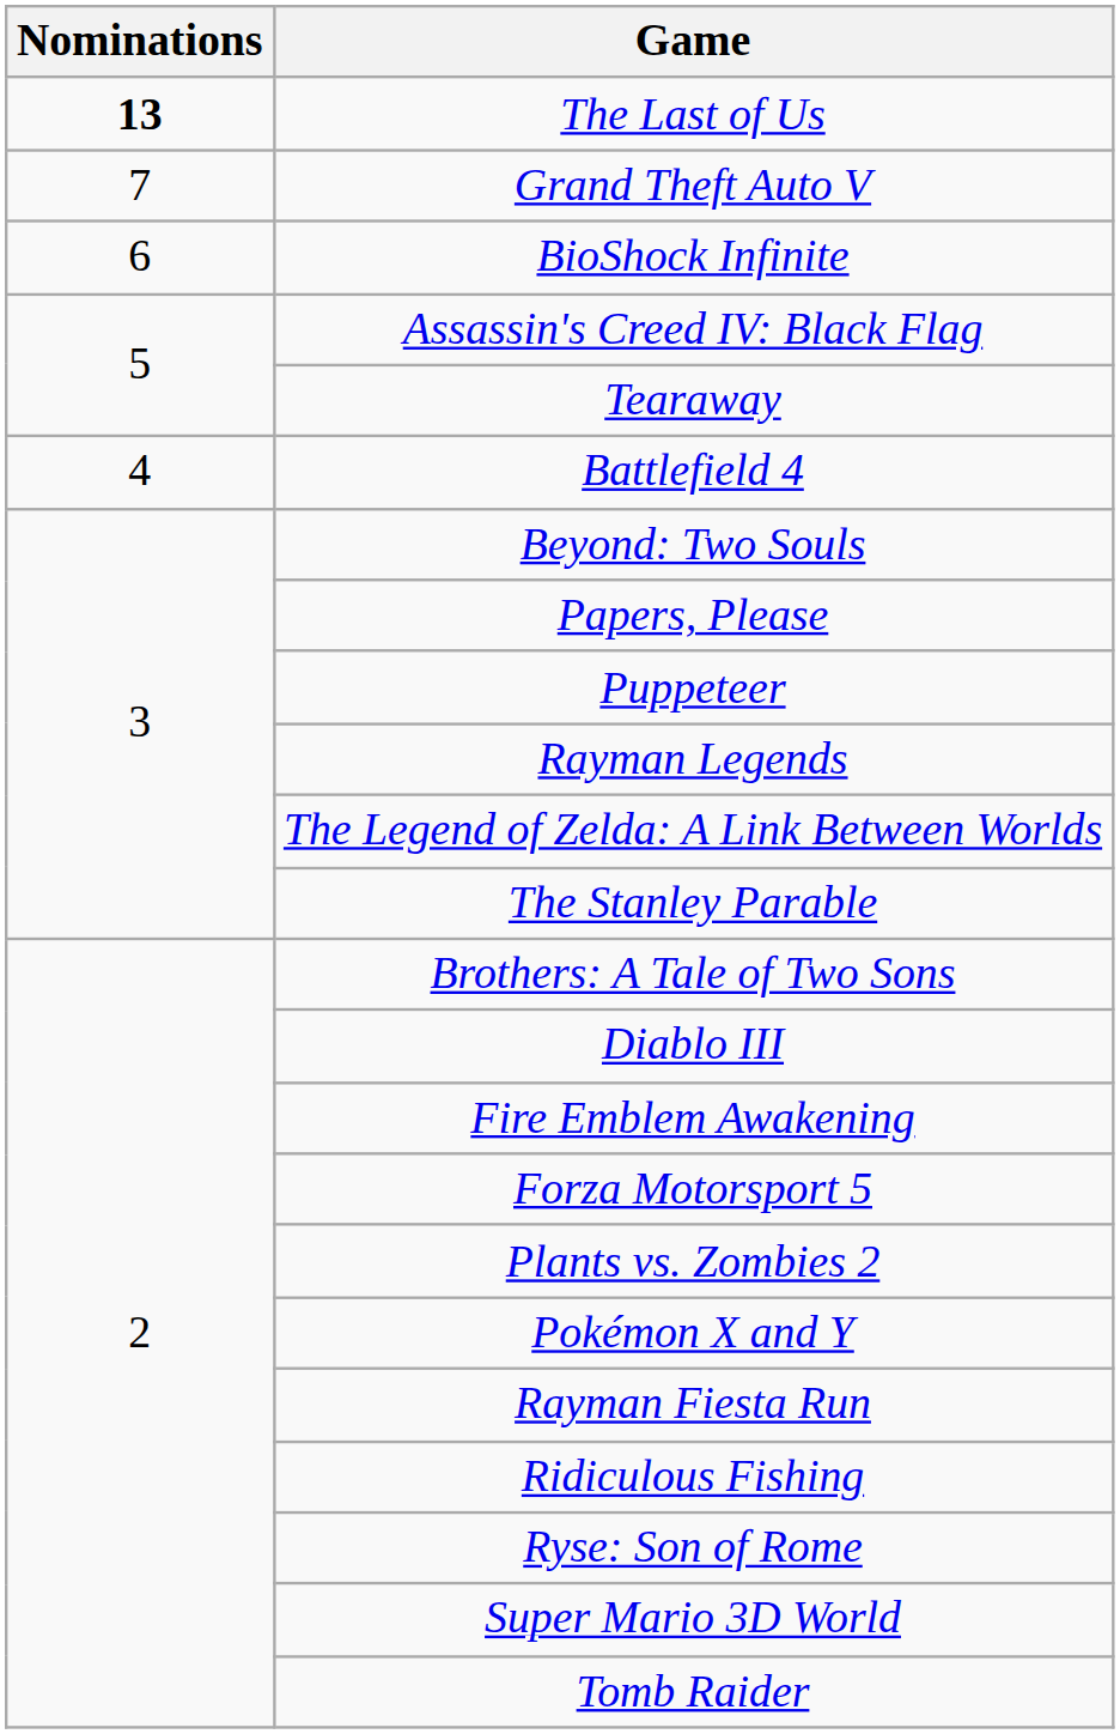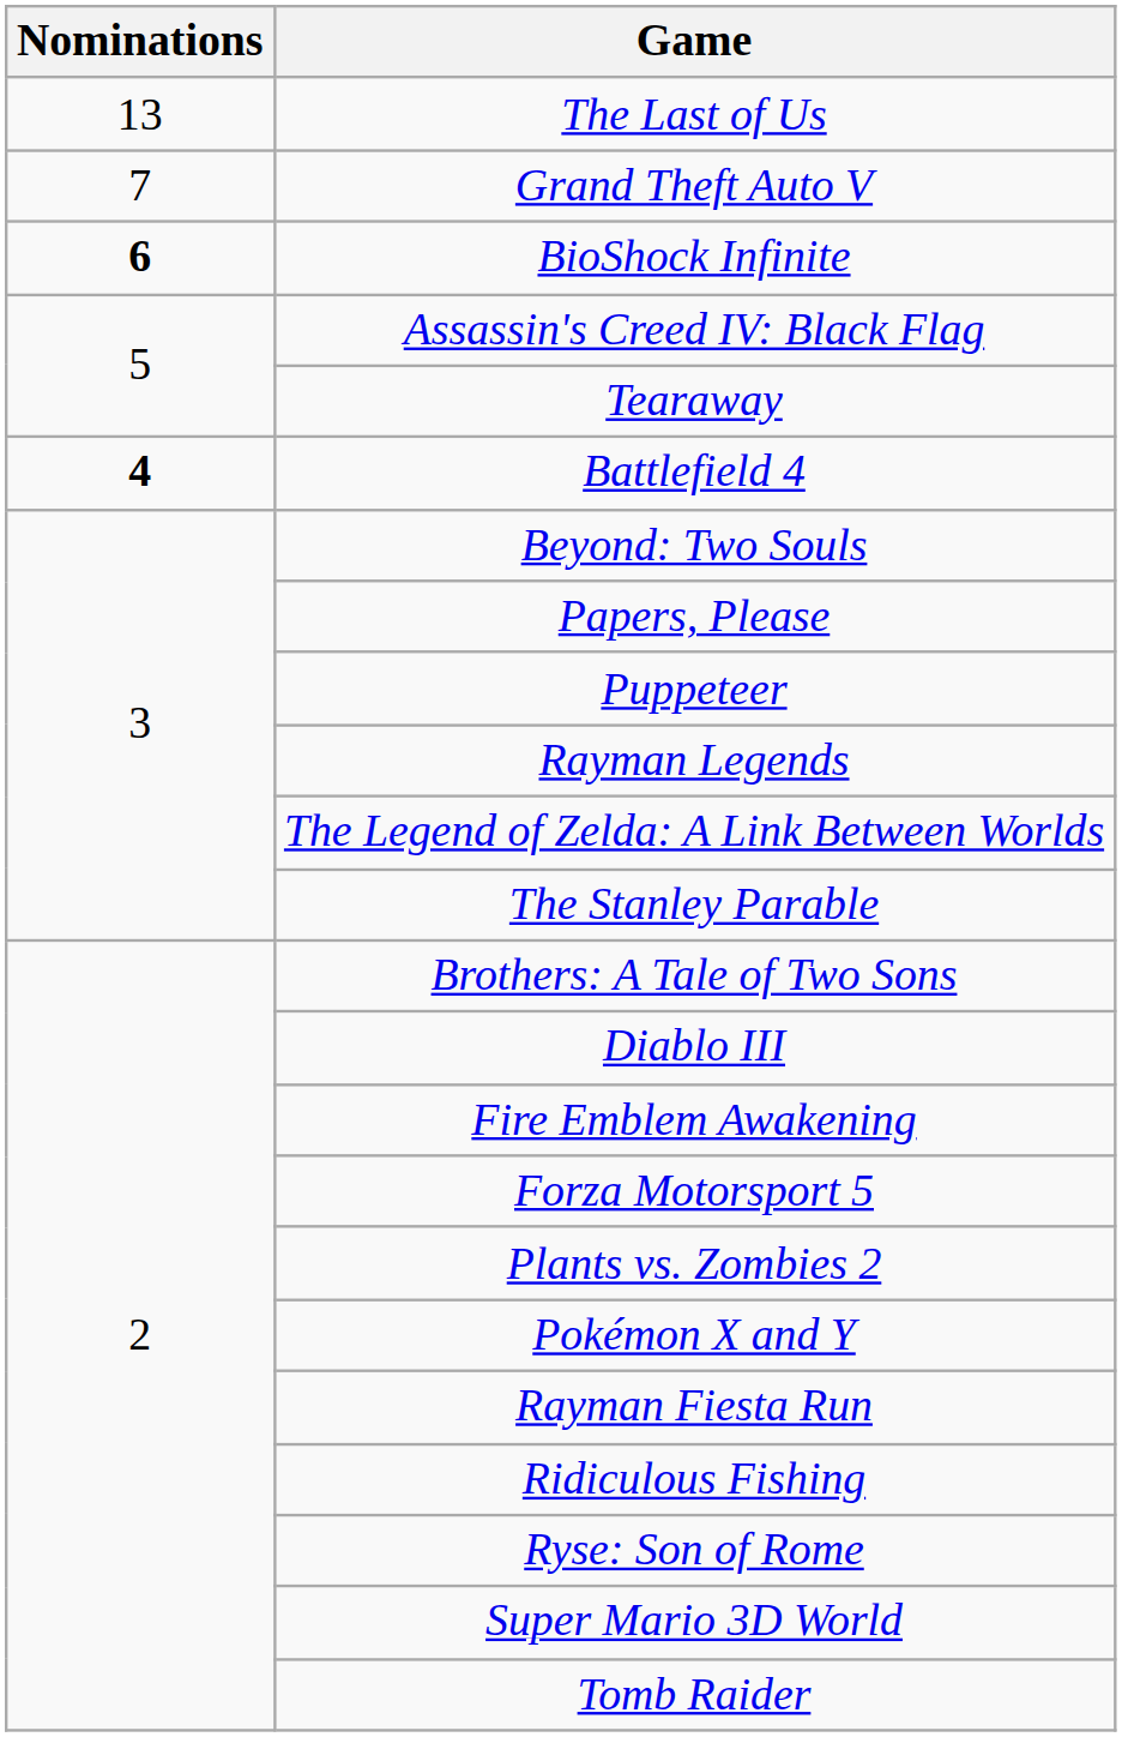The Last of Us | Nominations: bold -> normal
BioShock Infinite | Nominations: normal -> bold
Battlefield 4 | Nominations: normal -> bold
